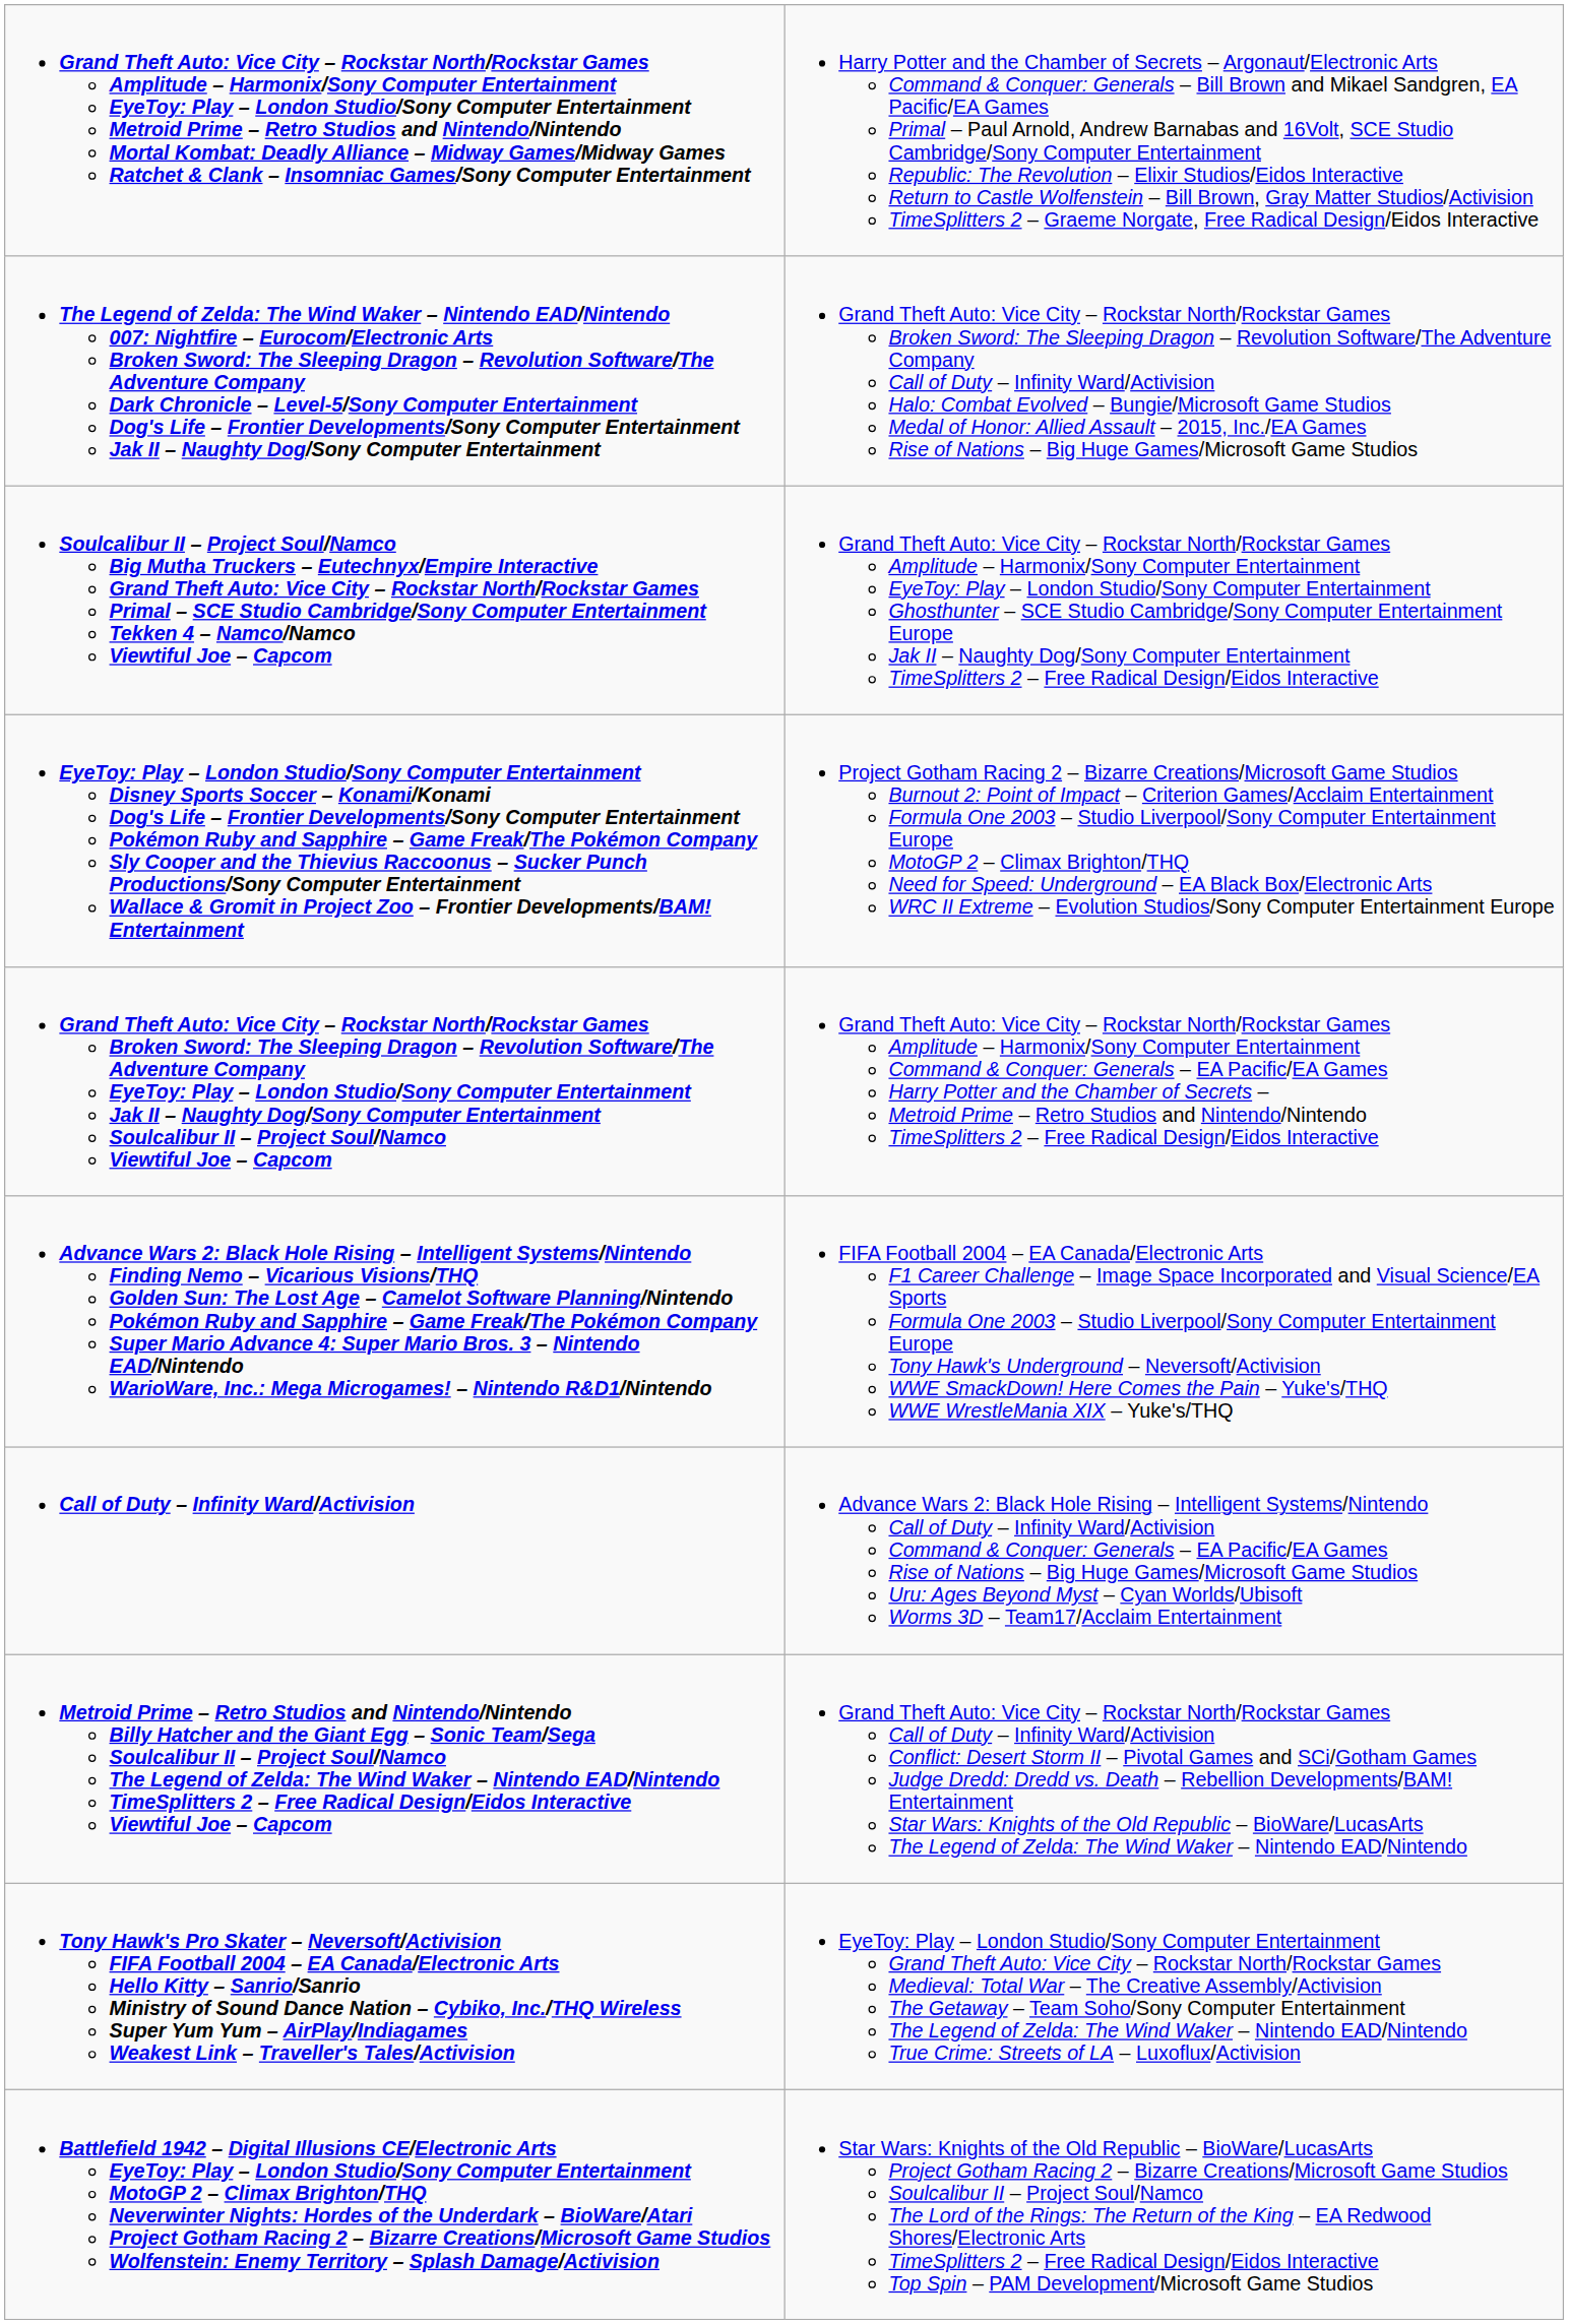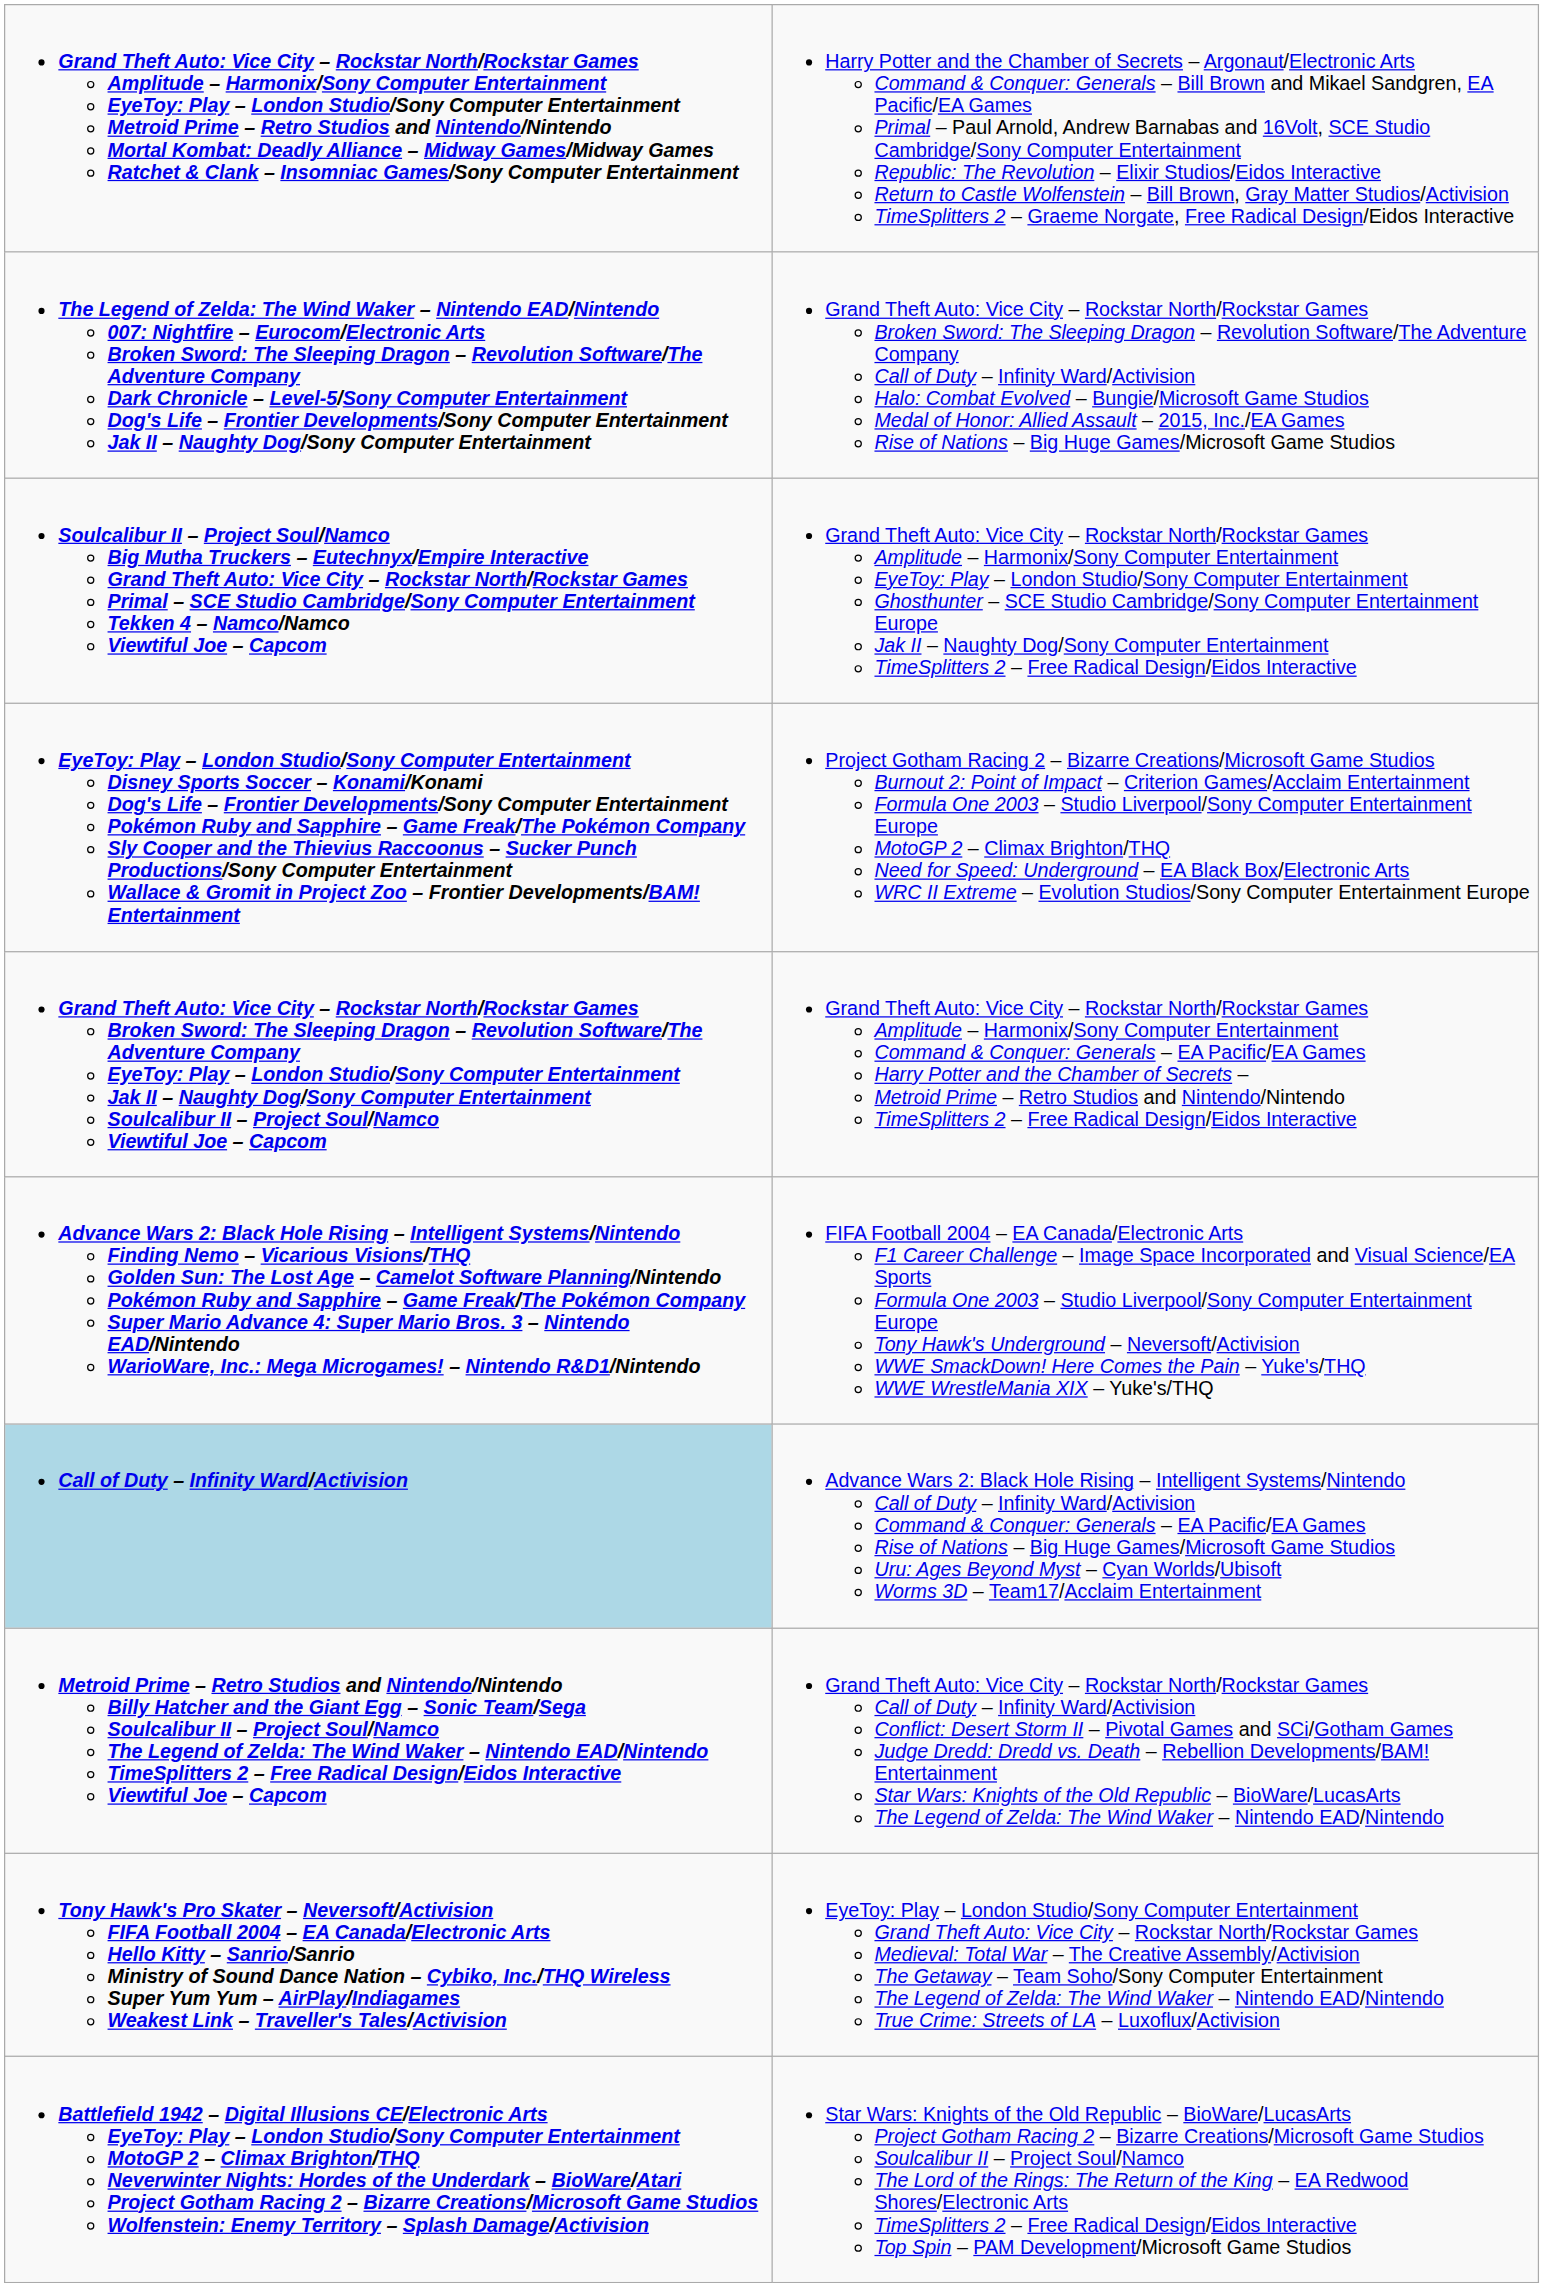Call of Duty – Infinity Ward/Activision | column 1: no background -> lightblue background
